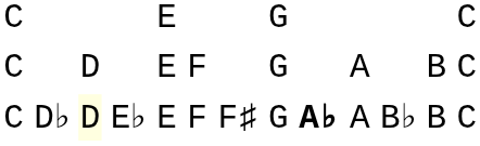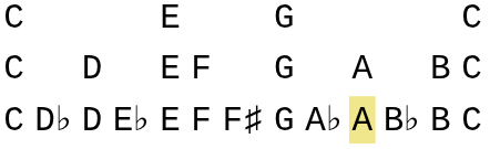D♭ | column 3: lightyellow background -> no background
D♭ | column 9: bold -> normal
D♭ | column 10: no background -> khaki background
